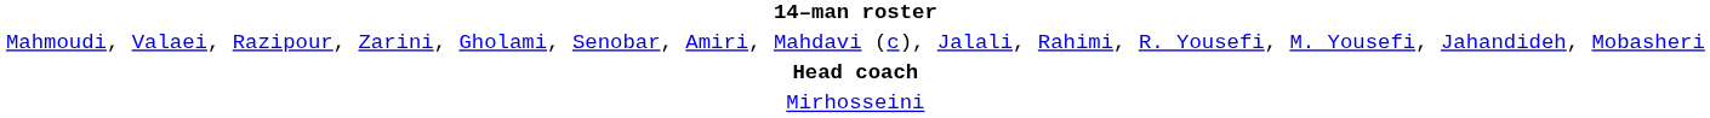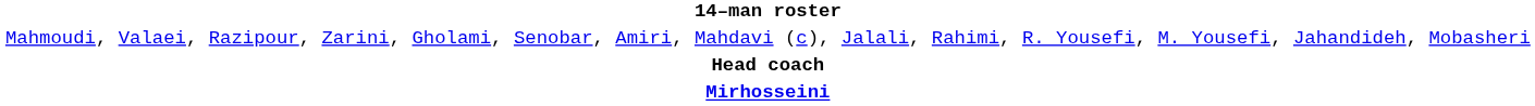row 4 | column 1: normal -> bold
